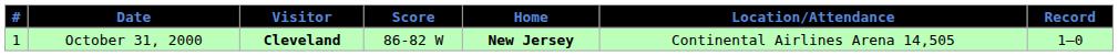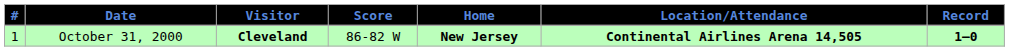October 31, 2000 | Location/Attendance: normal -> bold
October 31, 2000 | Record: normal -> bold
